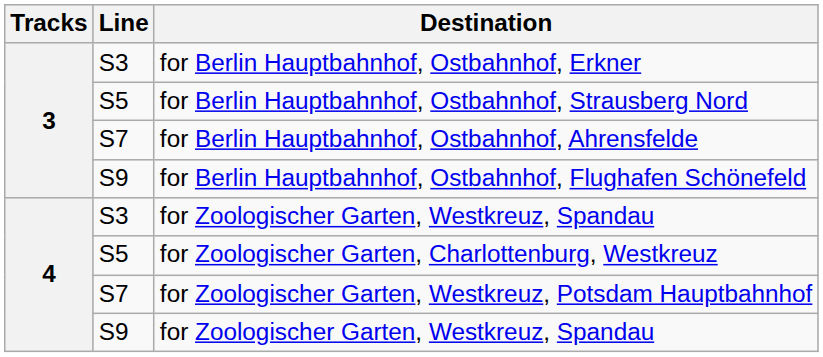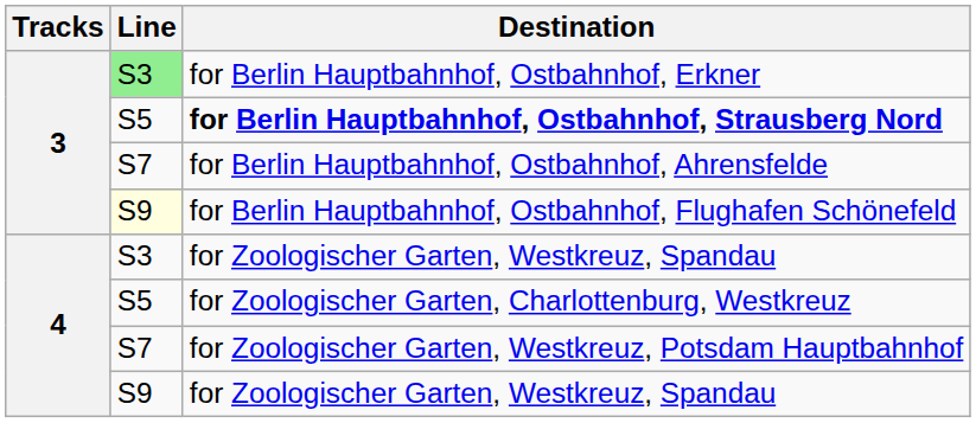for Berlin Hauptbahnhof, Ostbahnhof, Erkner | Line: no background -> lightgreen background
for Berlin Hauptbahnhof, Ostbahnhof, Strausberg Nord | Destination: normal -> bold
for Berlin Hauptbahnhof, Ostbahnhof, Flughafen Schönefeld | Line: no background -> lightyellow background
